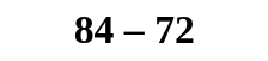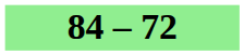row 1 | column 1: no background -> lightgreen background
